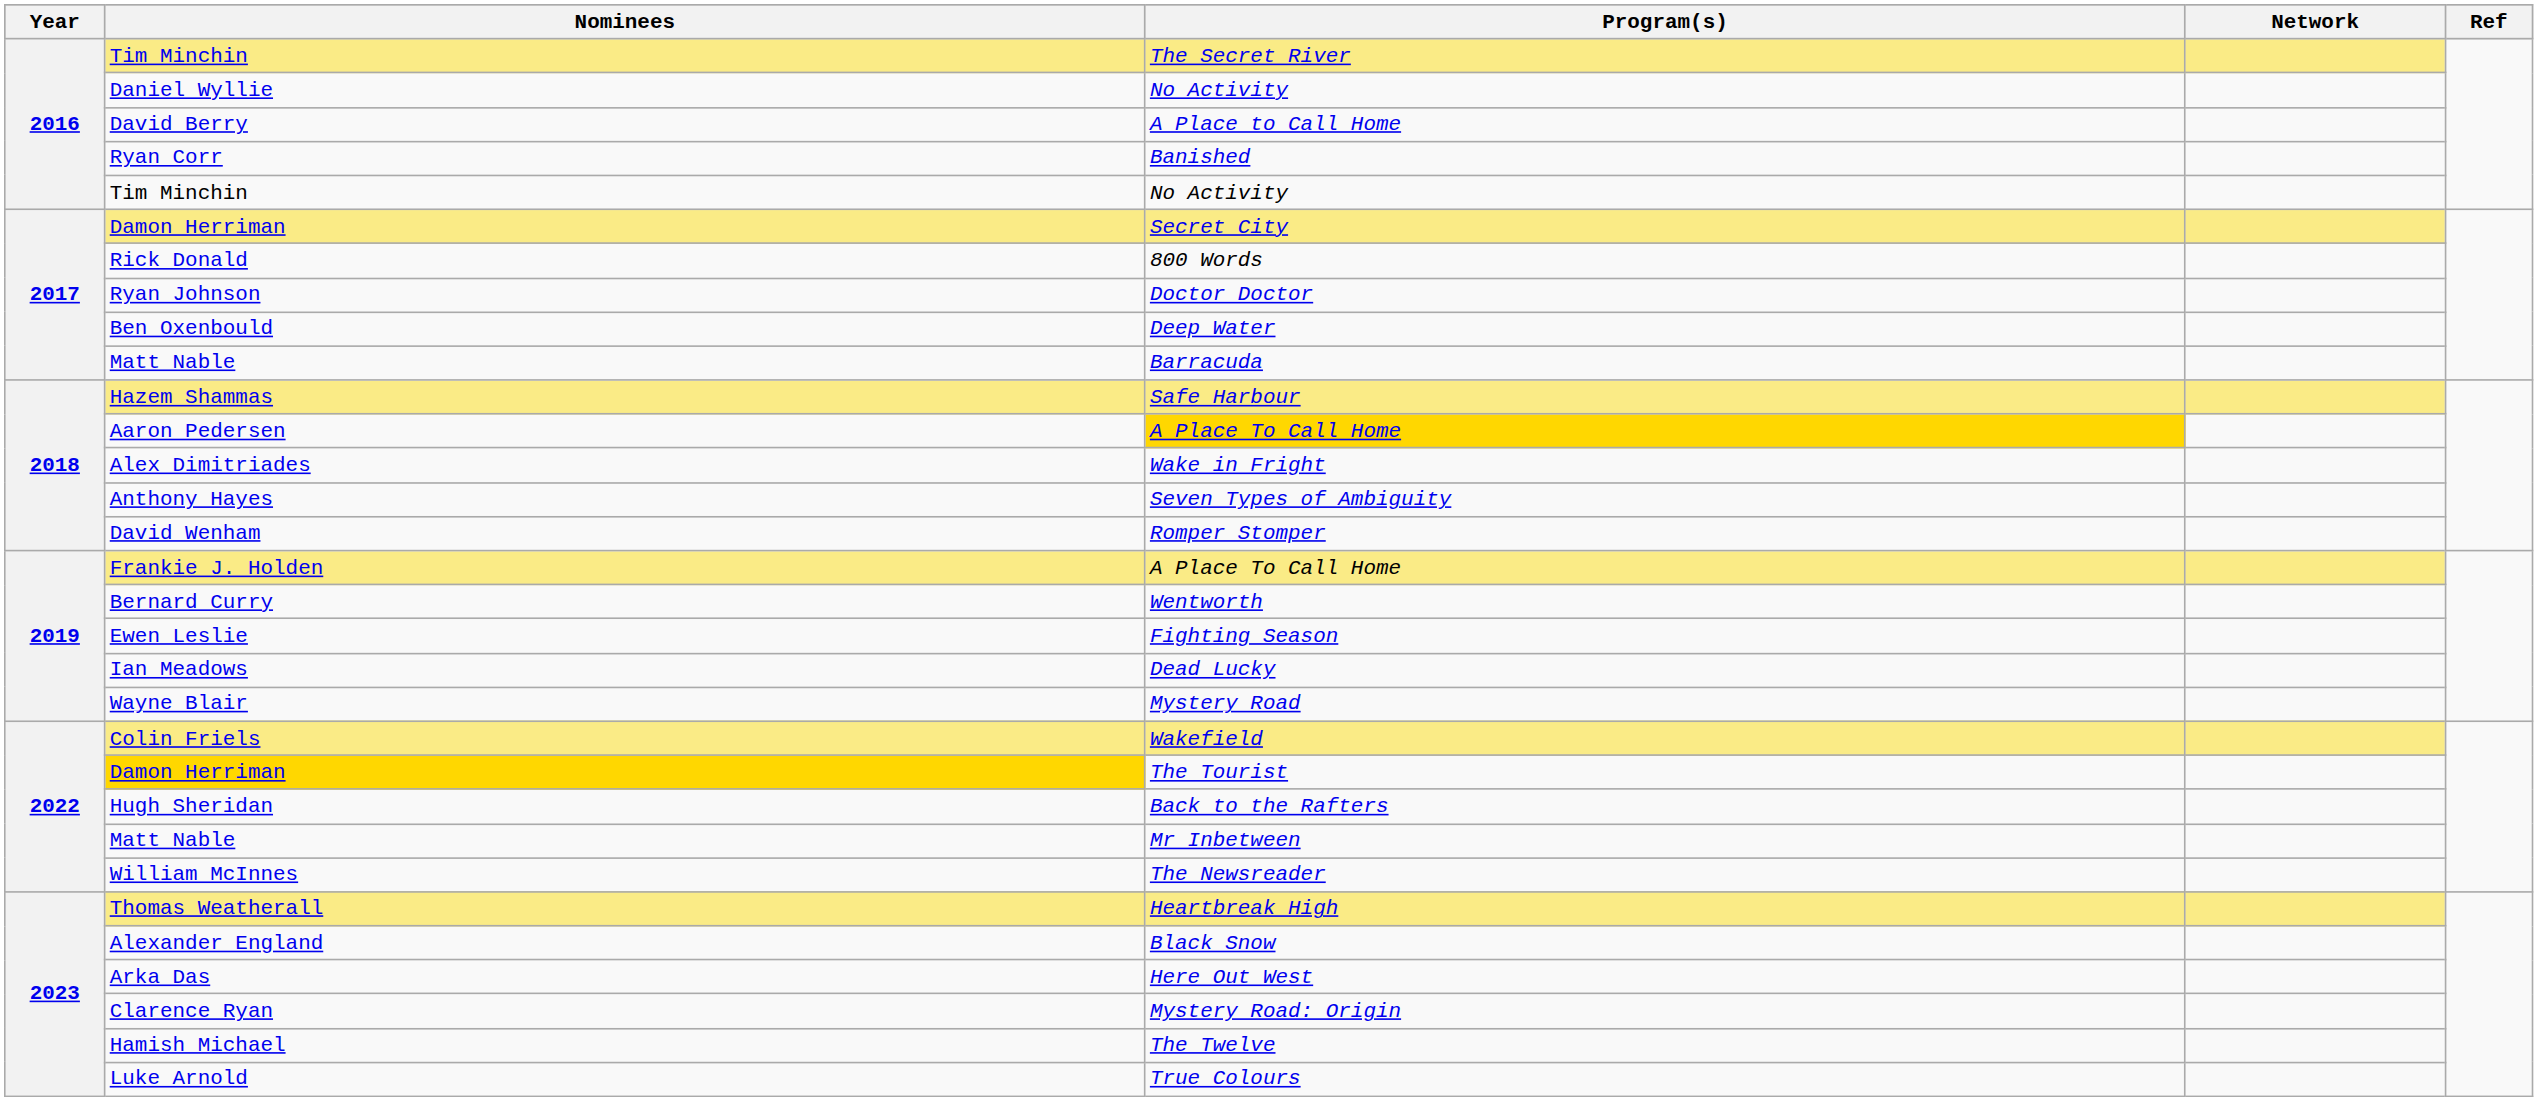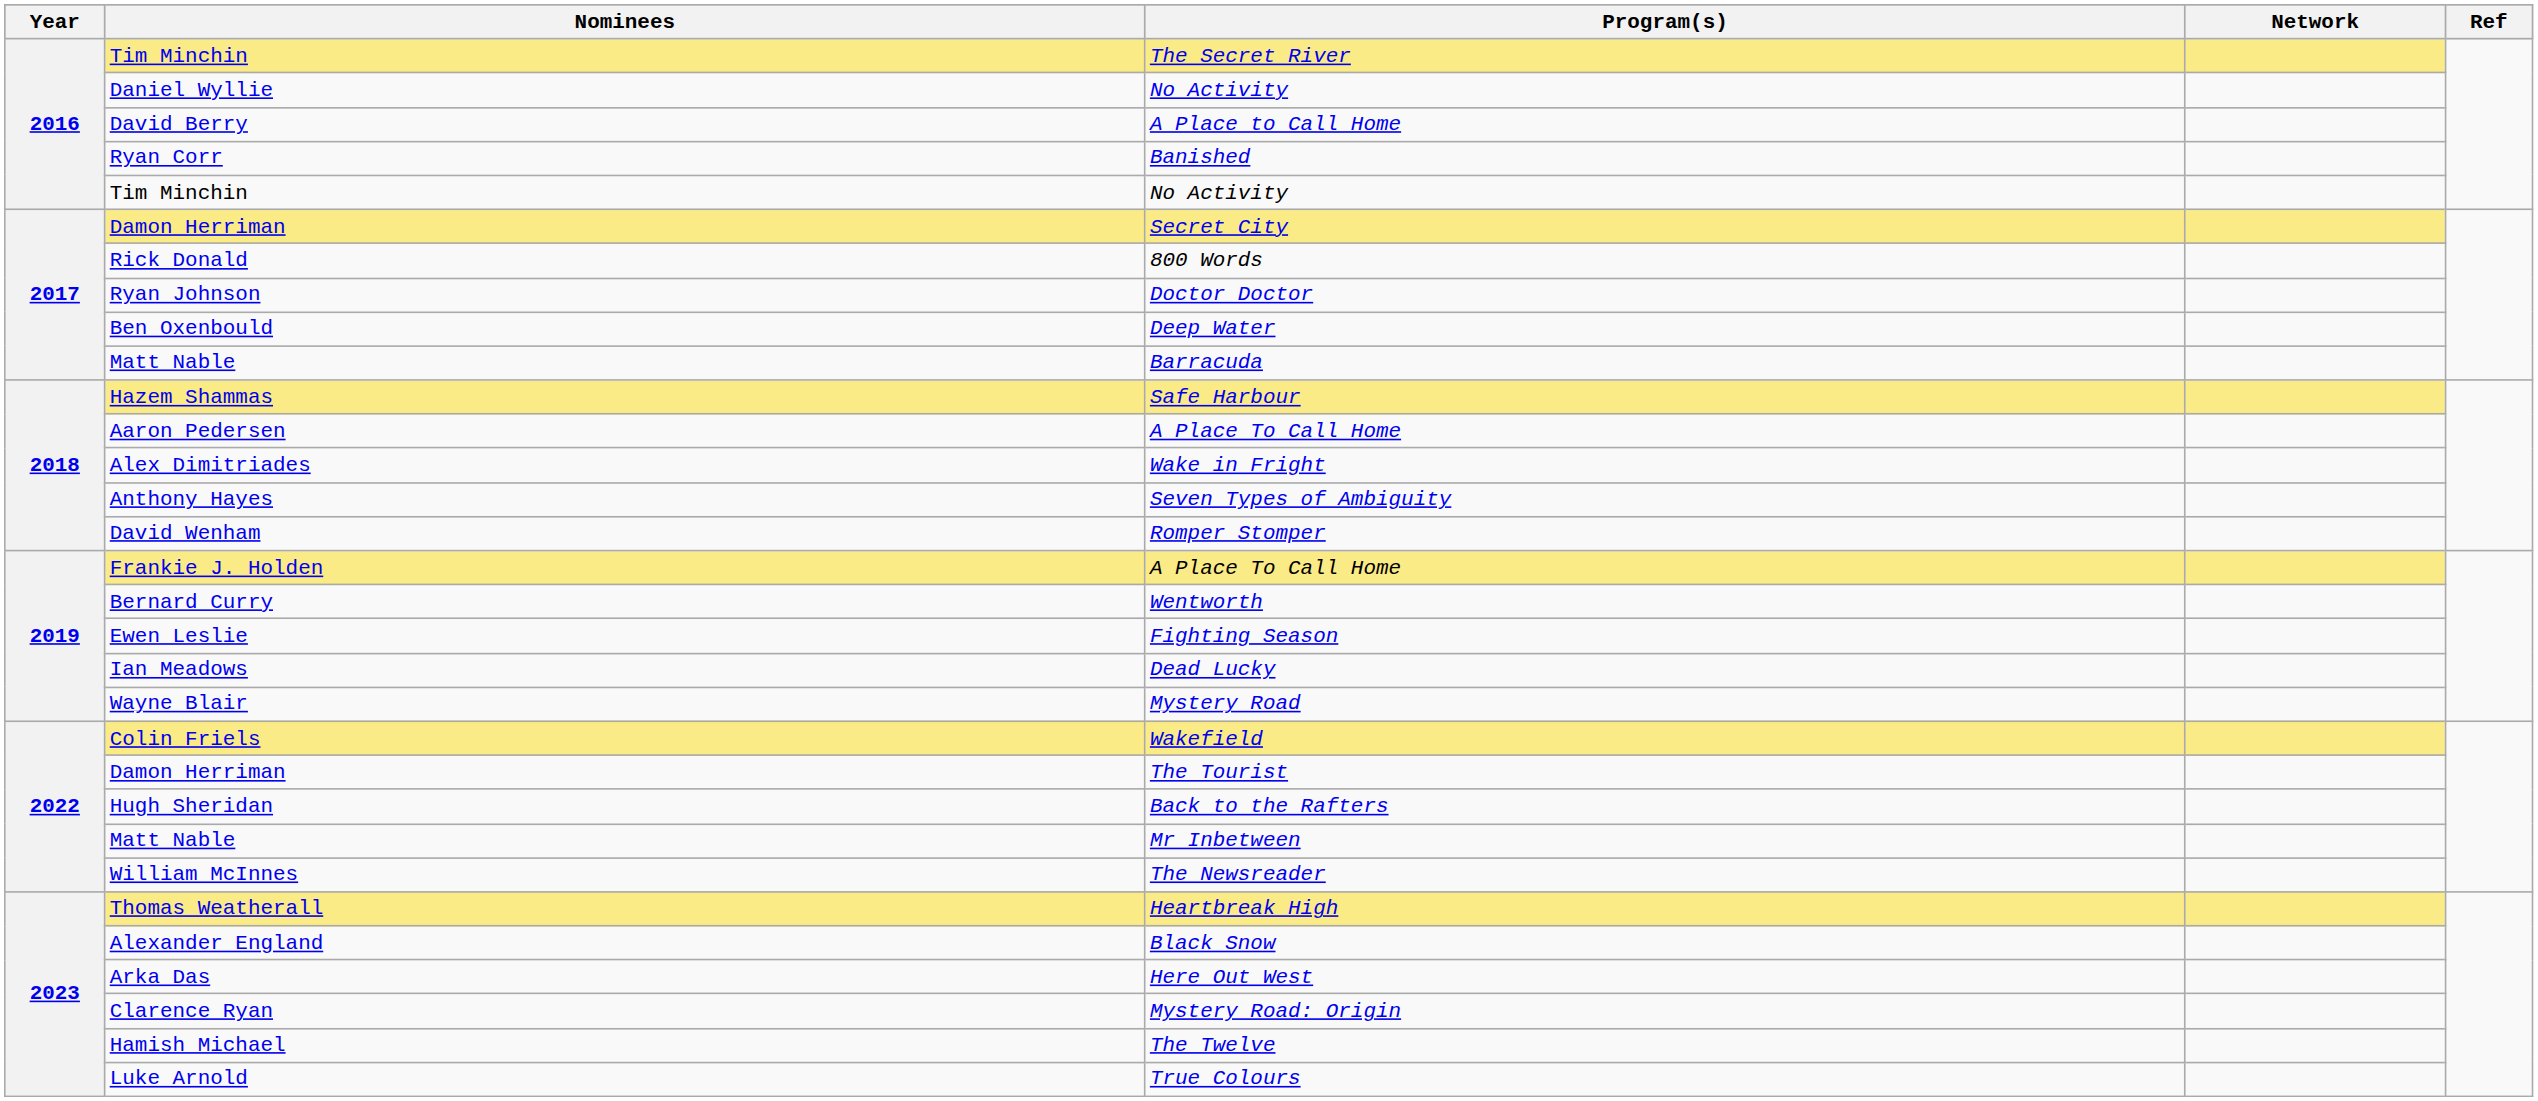Aaron Pedersen / A Place To Call Home | Program(s): gold background -> no background
The Tourist | Nominees: gold background -> no background
